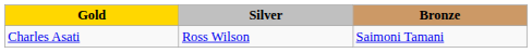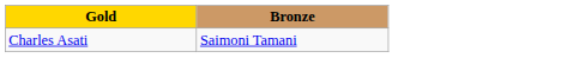- column: Silver | Ross Wilson
